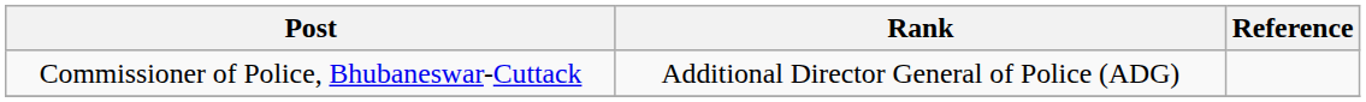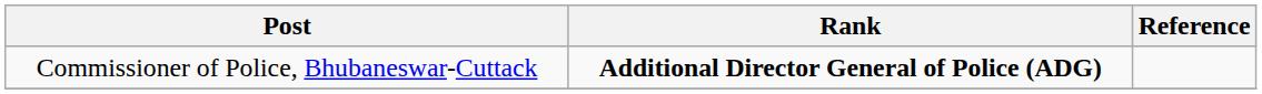Commissioner of Police, Bhubaneswar-Cuttack | Rank: normal -> bold
